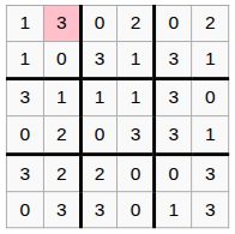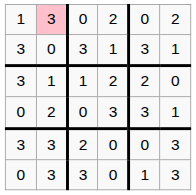row 2 | column 1: 1 -> 3
row 3 | column 4: 1 -> 2
row 3 | column 5: 3 -> 2
row 5 | column 2: 2 -> 3
